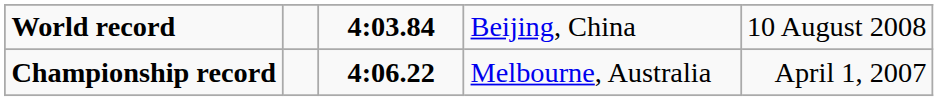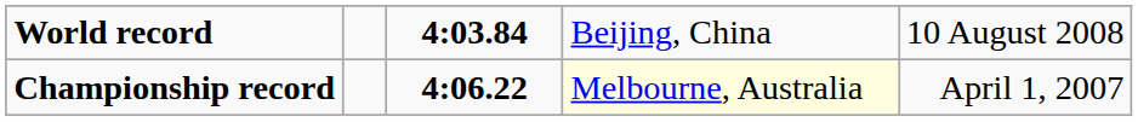Championship record | column 4: no background -> lightyellow background
